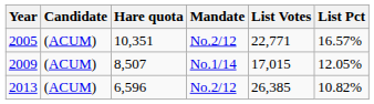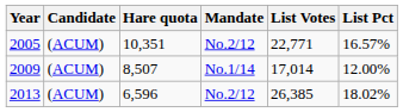2009 | List Votes: 17,015 -> 17,014
2009 | List Pct: 12.05% -> 12.00%
2013 | List Pct: 10.82% -> 18.02%
